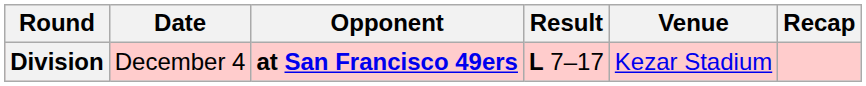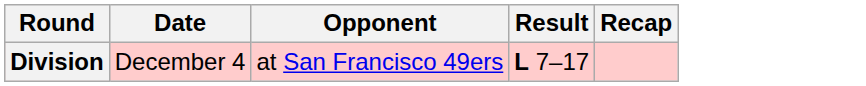- column: Venue | Kezar Stadium
Division | Opponent: bold -> normal
